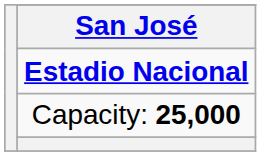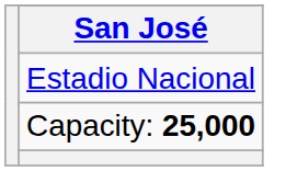Estadio Nacional | San José: bold -> normal
